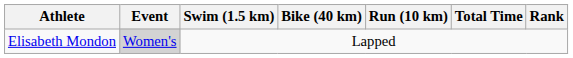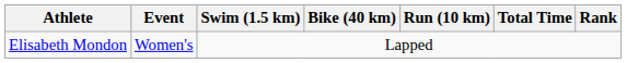Elisabeth Mondon | Event: lightgrey background -> no background
